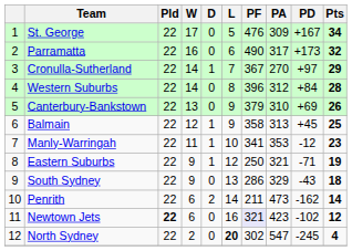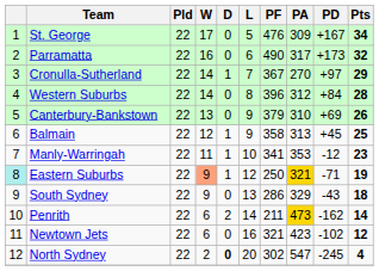Eastern Suburbs | column 1: no background -> paleturquoise background
Eastern Suburbs | W: no background -> lightsalmon background
Eastern Suburbs | PA: no background -> gold background
Penrith | PA: no background -> gold background
Newtown Jets | Pld: bold -> normal
Newtown Jets | PF: lavender background -> no background
North Sydney | D: normal -> bold
North Sydney | L: bold -> normal
